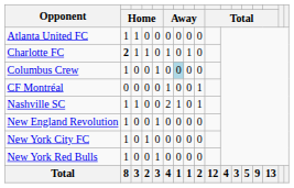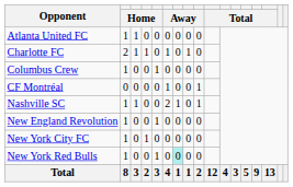Charlotte FC | column 2: bold -> normal
Columbus Crew | column 7: lightblue background -> no background
New York Red Bulls | column 7: no background -> paleturquoise background
